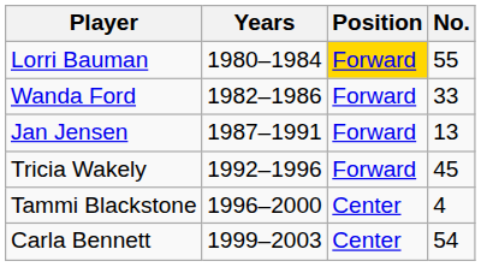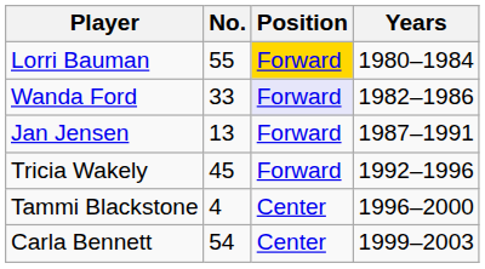columns swapped: No. <-> Years
Wanda Ford | Position: no background -> lavender background
